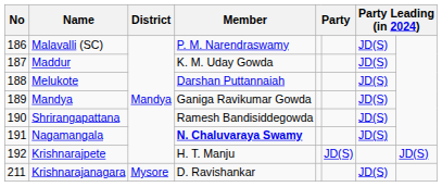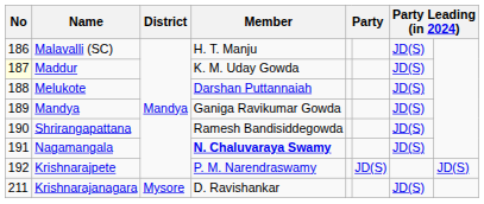Malavalli (SC) | Member: P. M. Narendraswamy -> H. T. Manju
Maddur | No: no background -> lightyellow background
Krishnarajpete | Member: H. T. Manju -> P. M. Narendraswamy
